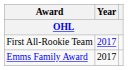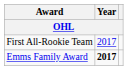Emms Family Award | Year: normal -> bold
